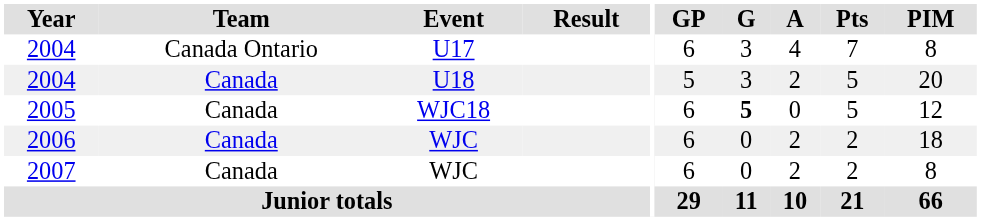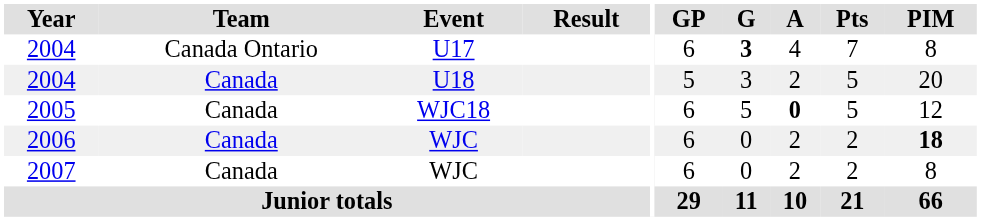2004 / U17 | G: normal -> bold
2005 | G: bold -> normal
2005 | A: normal -> bold
2006 | PIM: normal -> bold
